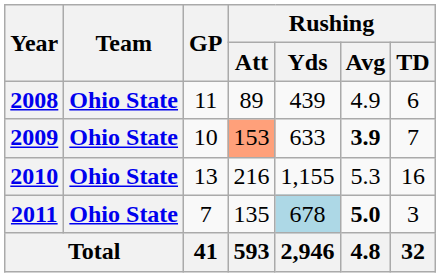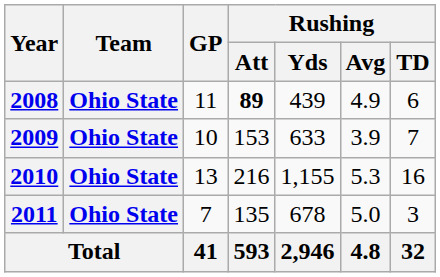2008 | Rushing / Att: normal -> bold
2009 | Rushing / Att: lightsalmon background -> no background
2009 | Rushing / Avg: bold -> normal
2011 | Rushing / Yds: lightblue background -> no background
2011 | Rushing / Avg: bold -> normal
